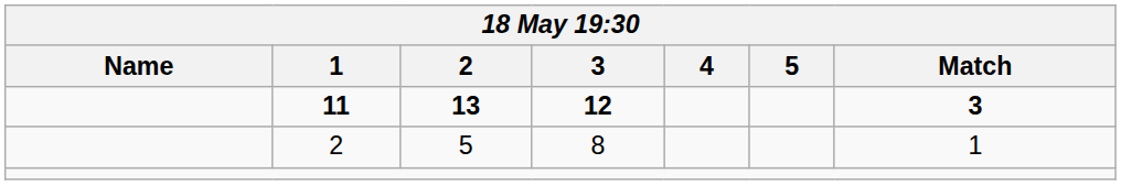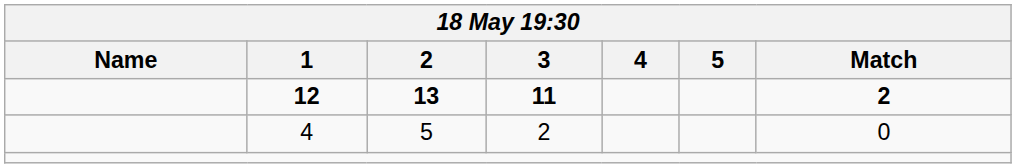row 3 | 1: 11 -> 12
row 3 | 3: 12 -> 11
row 3 | Match: 3 -> 2
row 4 | 1: 2 -> 4
row 4 | 3: 8 -> 2
row 4 | Match: 1 -> 0
